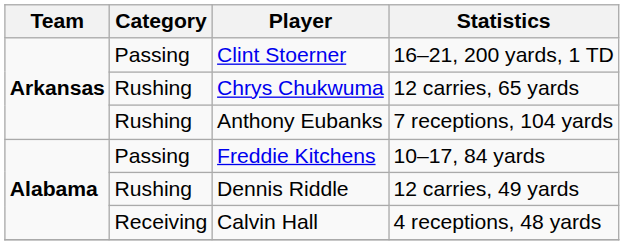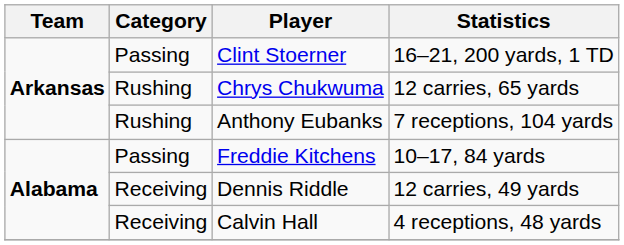Dennis Riddle | Category: Rushing -> Receiving
